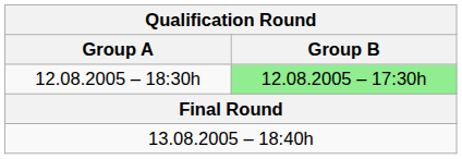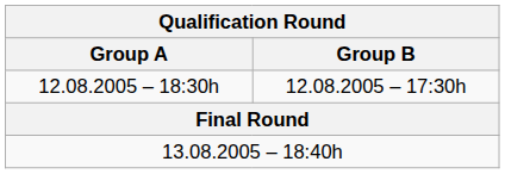12.08.2005 – 18:30h | Group B: lightgreen background -> no background
